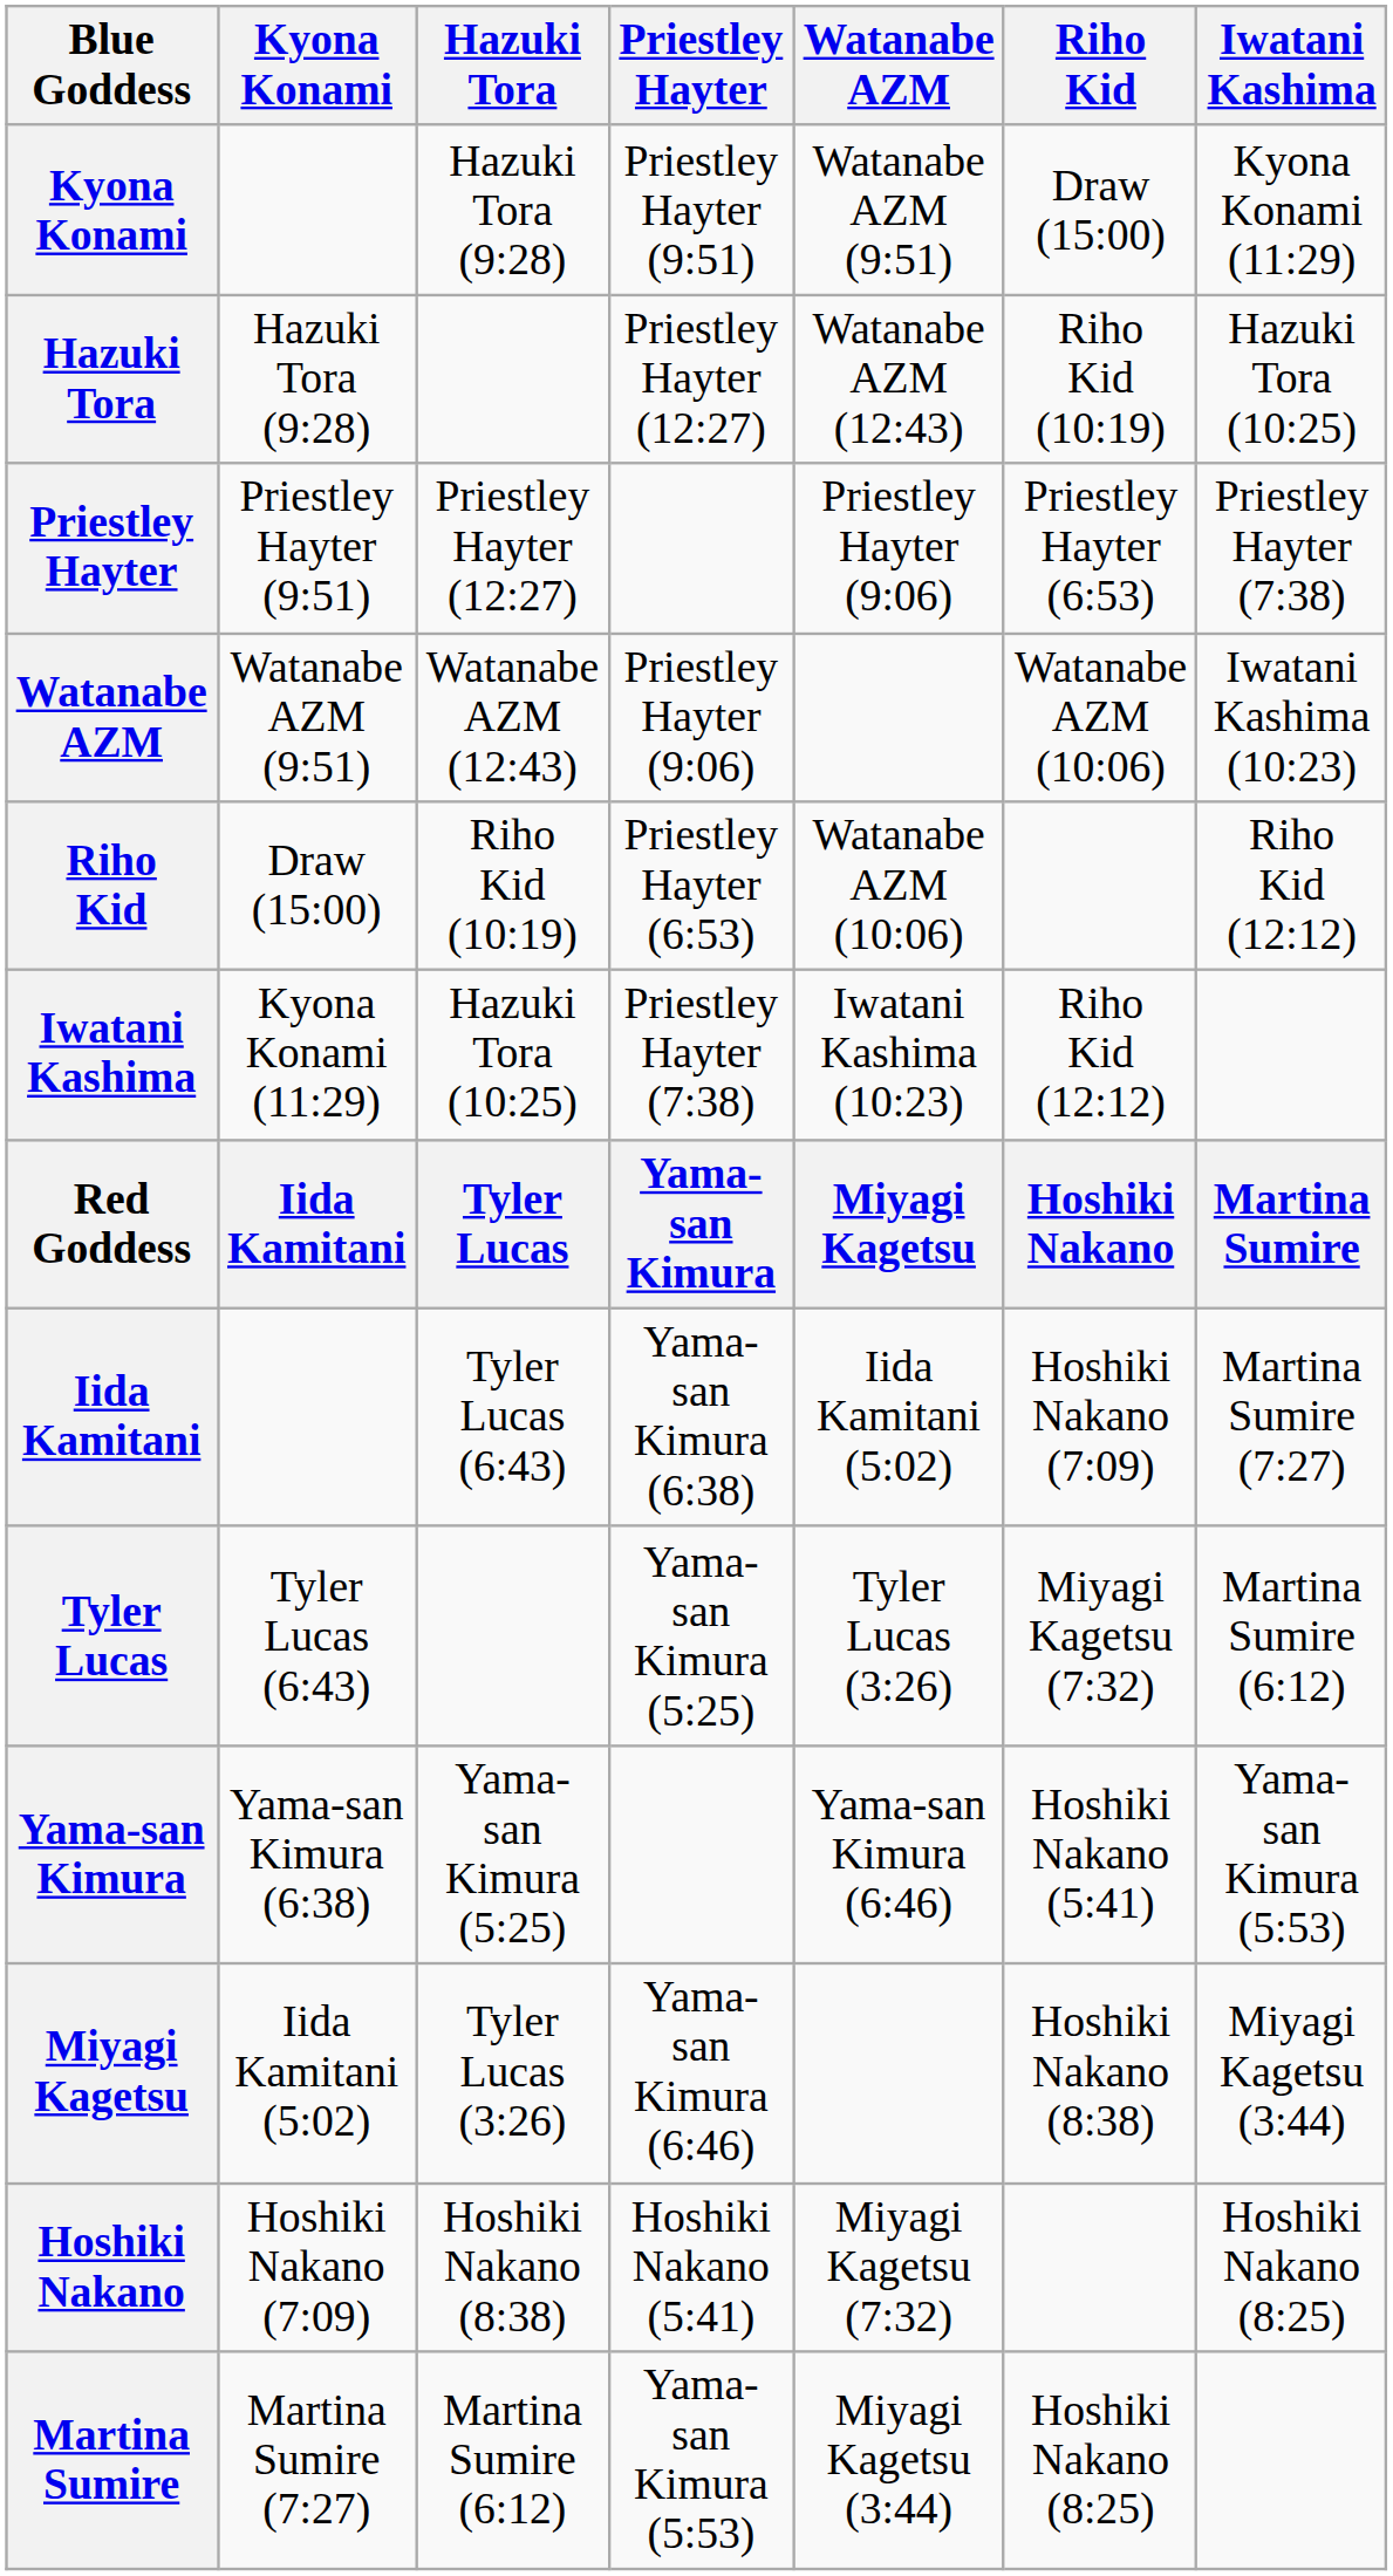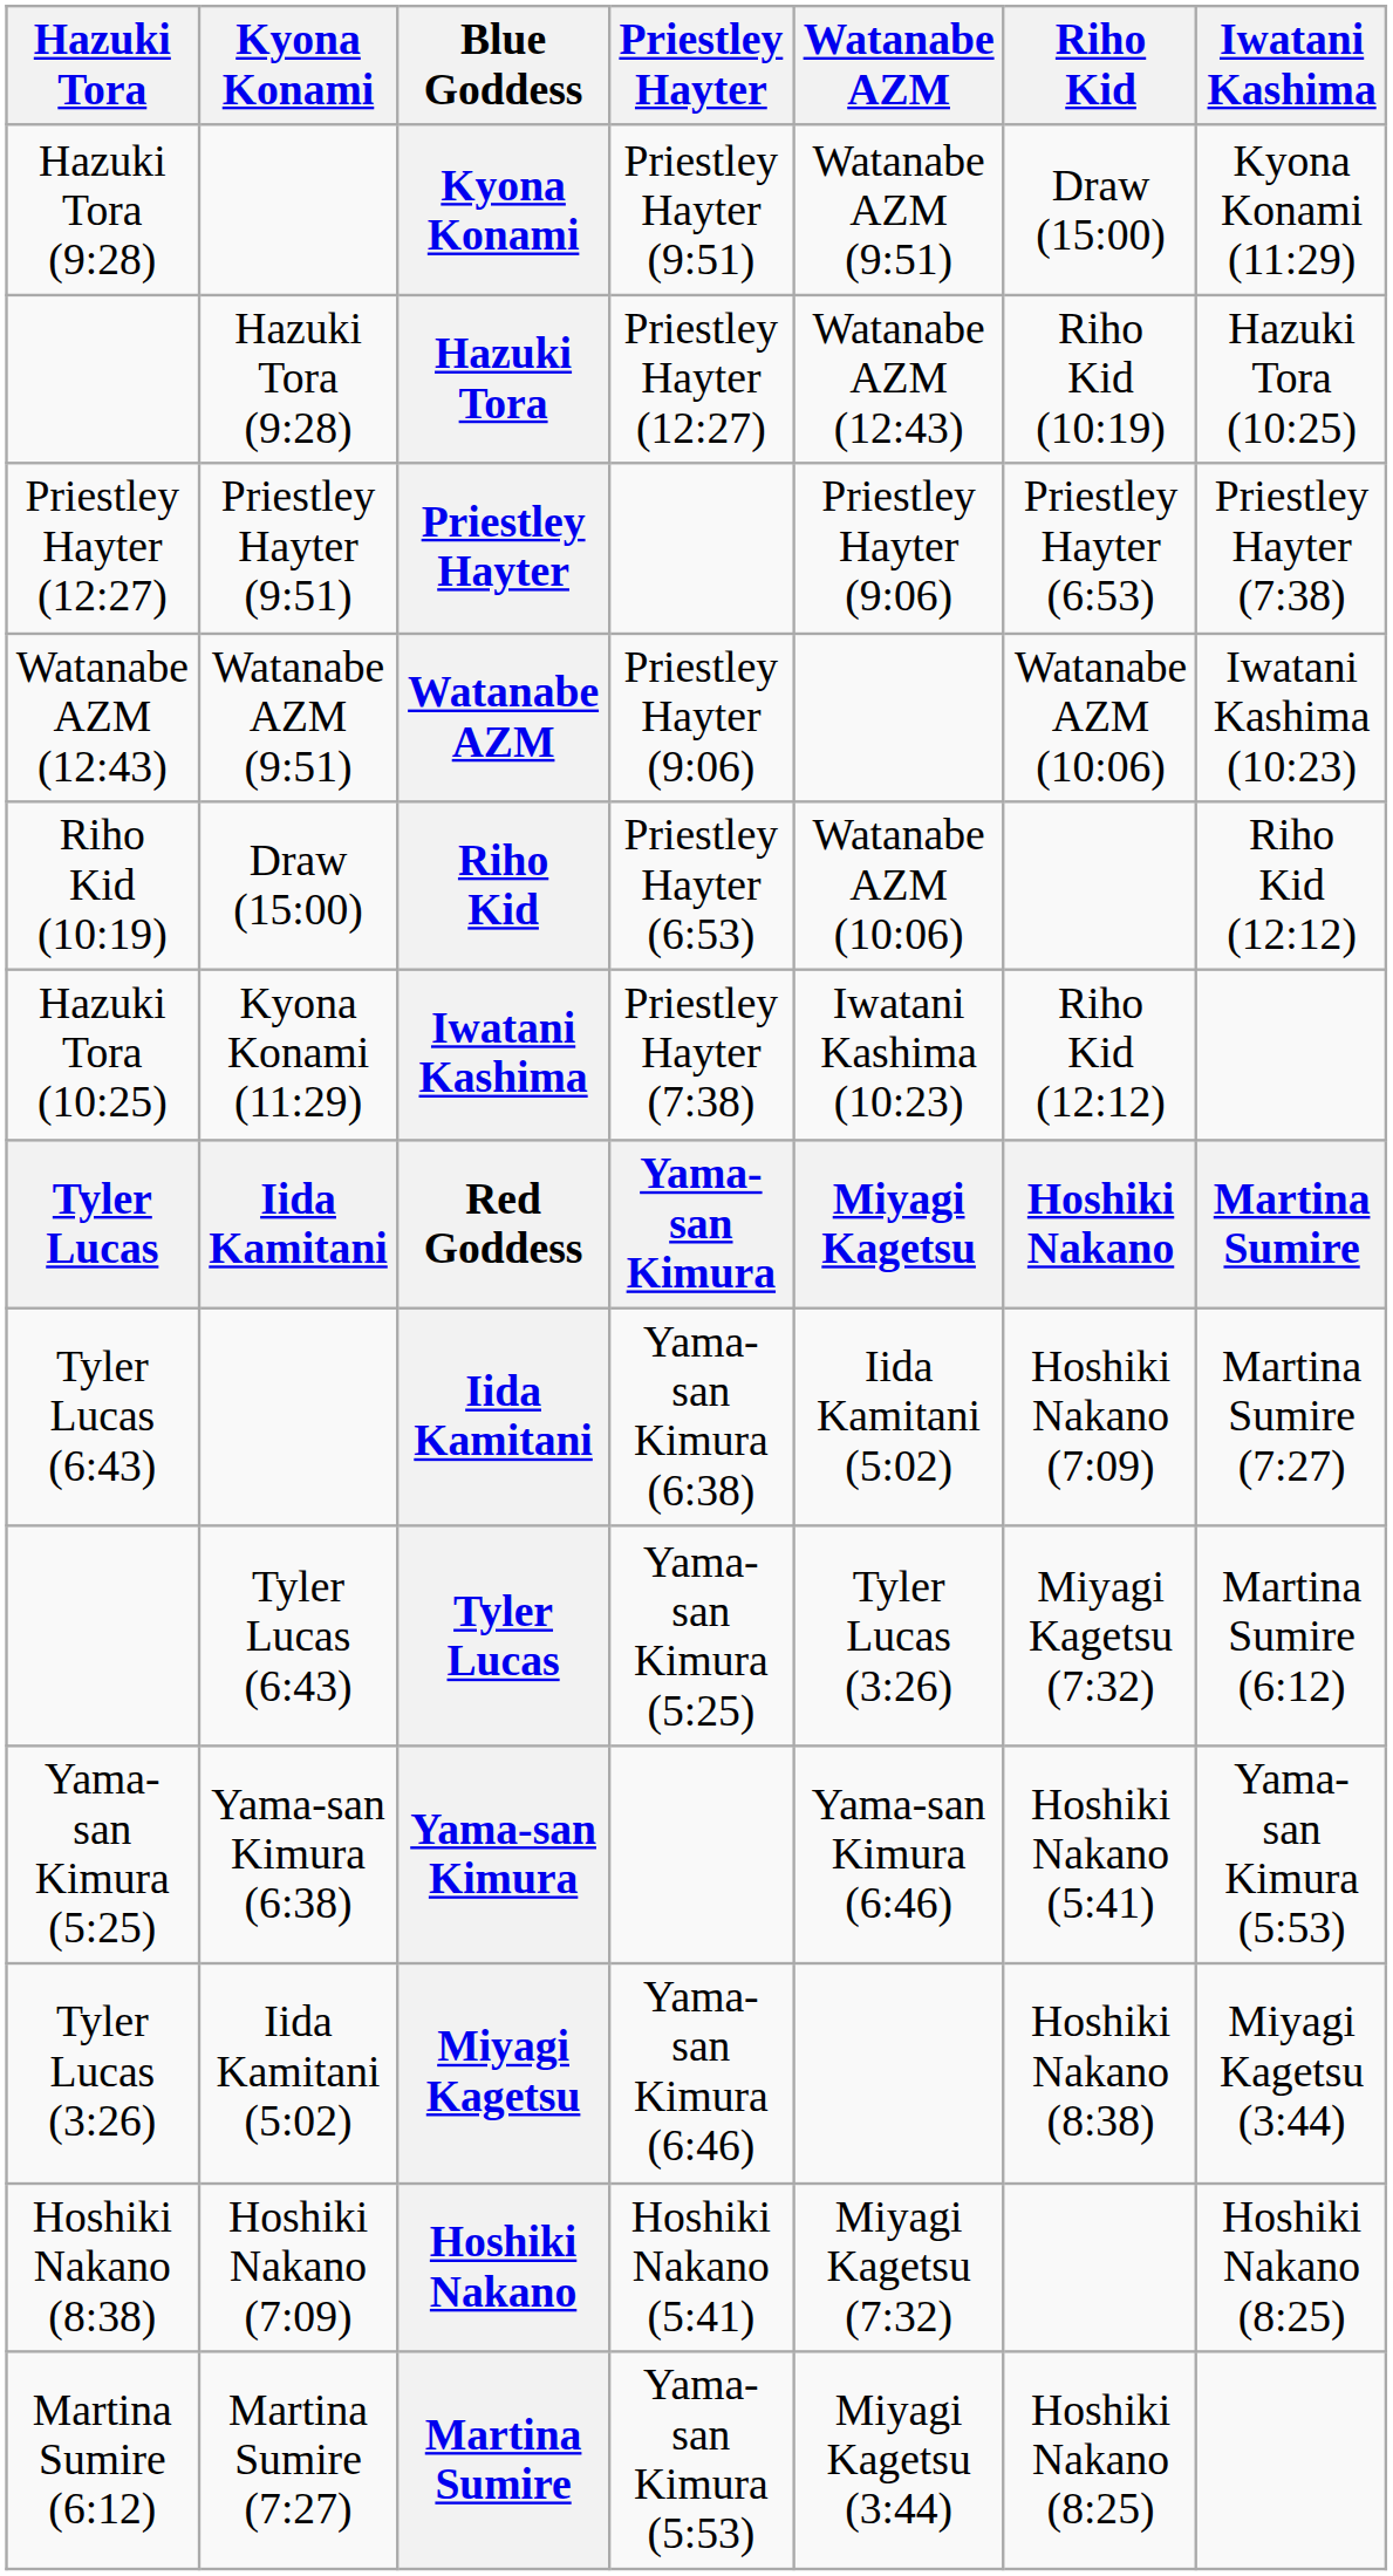columns swapped: Blue Goddess <-> Hazuki Tora
